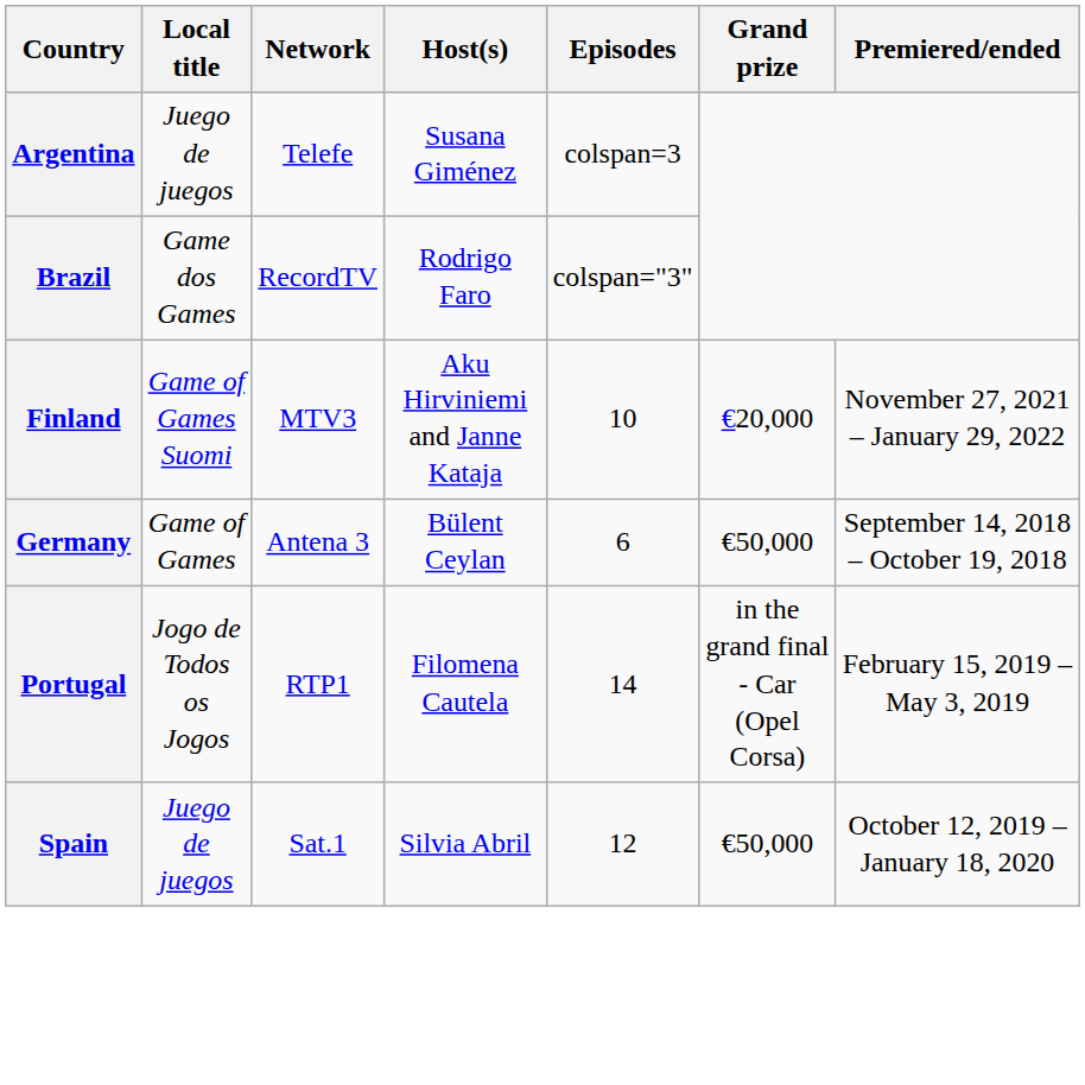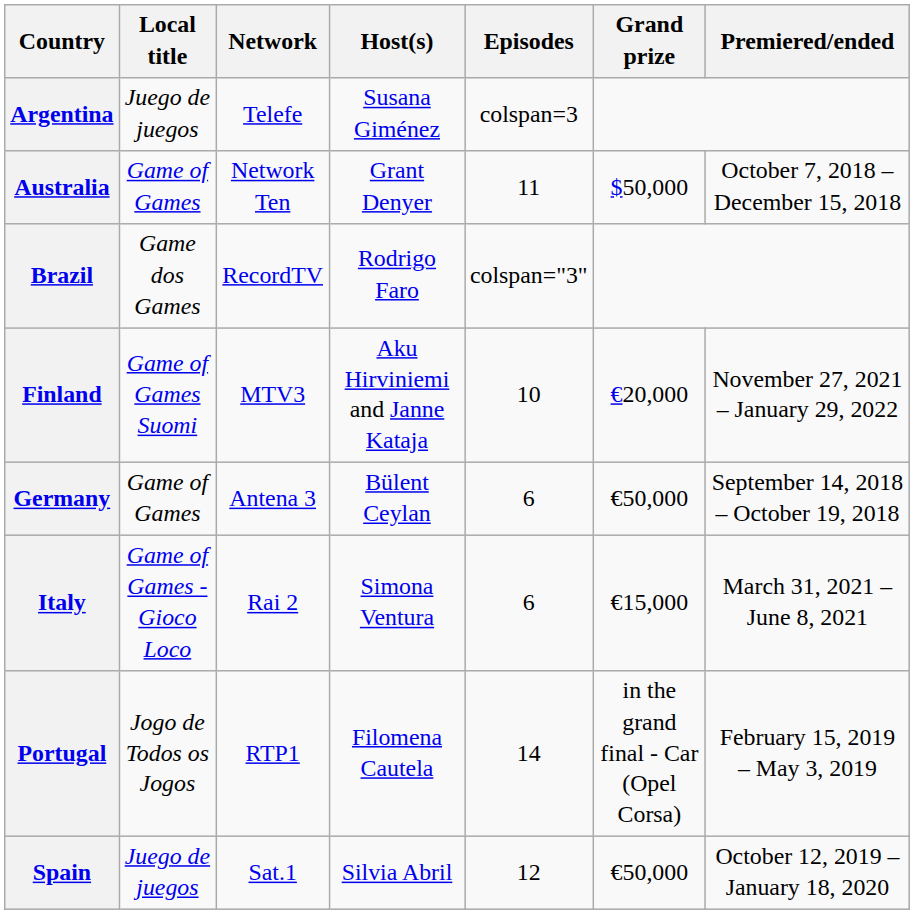+ row: Australia | Game of Games | Network Ten | Grant Denyer | 11 | $50,000 | October 7, 2018 – December 15, 2018
+ row: Italy | Game of Games - Gioco Loco | Rai 2 | Simona Ventura | 6 | €15,000 | March 31, 2021 – June 8, 2021
